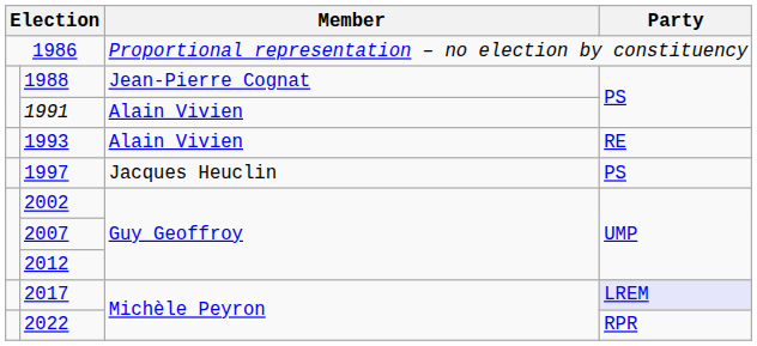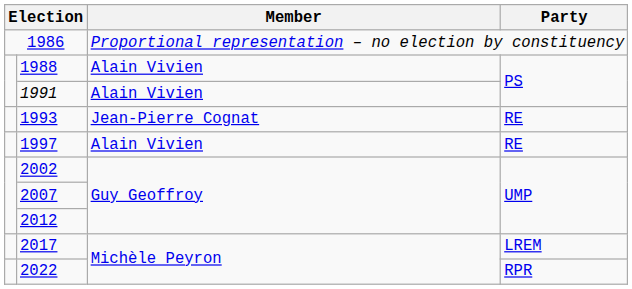1988 | Member: Jean-Pierre Cognat -> Alain Vivien
1993 | Member: Alain Vivien -> Jean-Pierre Cognat
1997 | Member: Jacques Heuclin -> Alain Vivien
1997 | Party: PS -> RE
2017 | Party: lavender background -> no background
